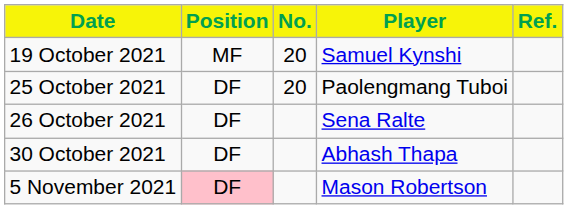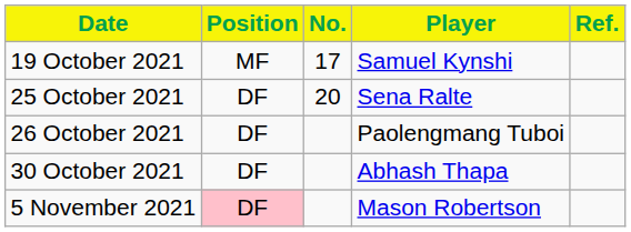19 October 2021 | No.: 20 -> 17
25 October 2021 | Player: Paolengmang Tuboi -> Sena Ralte
26 October 2021 | Player: Sena Ralte -> Paolengmang Tuboi
